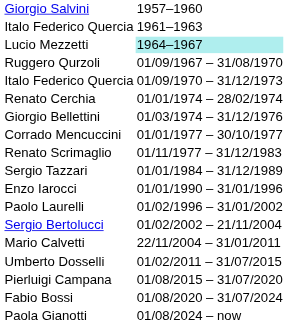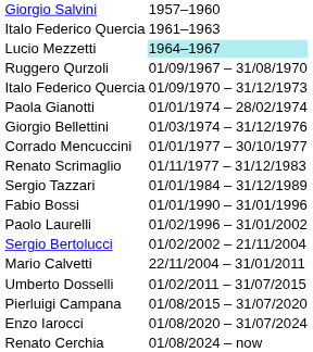row 6 | column 1: Renato Cerchia -> Paola Gianotti
row 11 | column 1: Enzo Iarocci -> Fabio Bossi
row 17 | column 1: Fabio Bossi -> Enzo Iarocci
row 18 | column 1: Paola Gianotti -> Renato Cerchia
